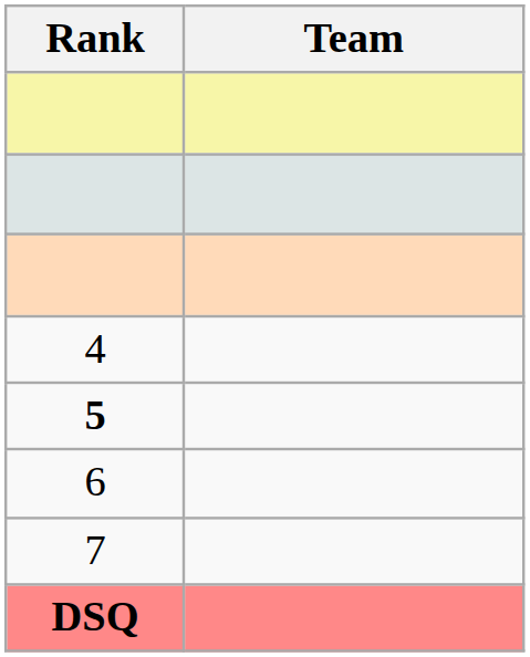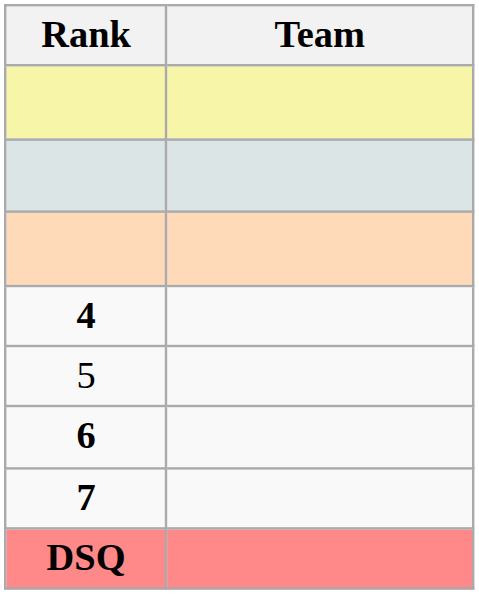row 5 | Rank: normal -> bold
row 6 | Rank: bold -> normal
row 7 | Rank: normal -> bold
row 8 | Rank: normal -> bold
